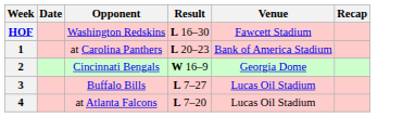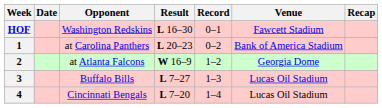+ column: Record | 0–1 | 0–2 | 1–2 | 1–3 | 1–4
2 | Opponent: Cincinnati Bengals -> at Atlanta Falcons
4 | Opponent: at Atlanta Falcons -> Cincinnati Bengals
